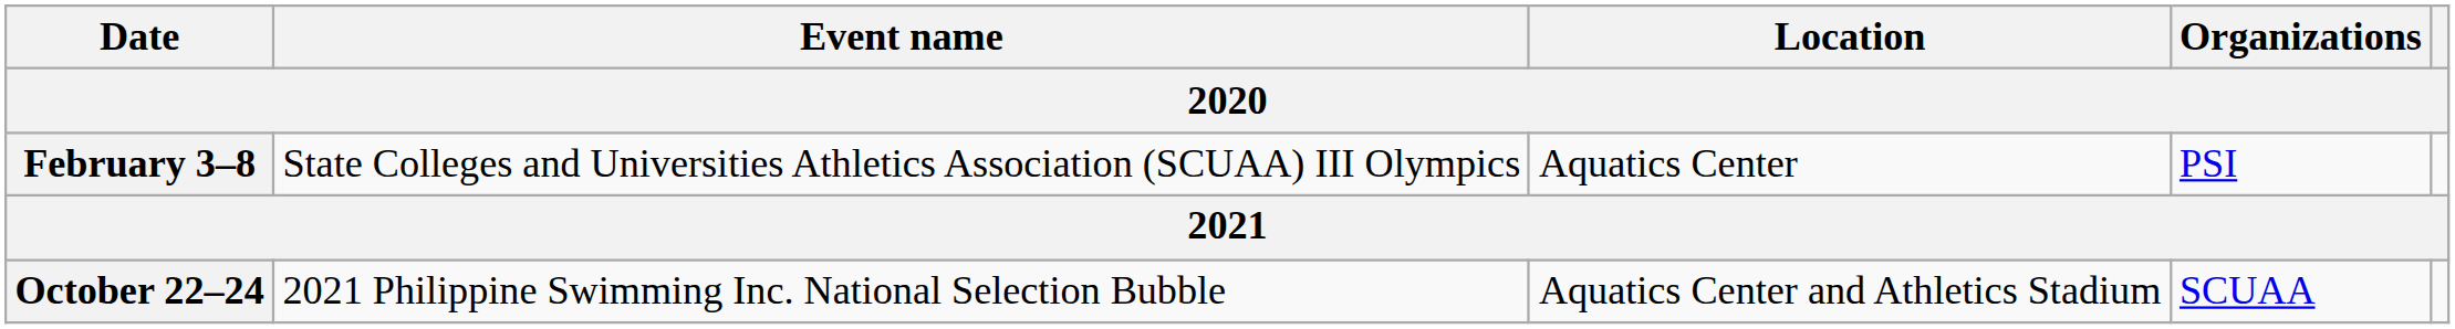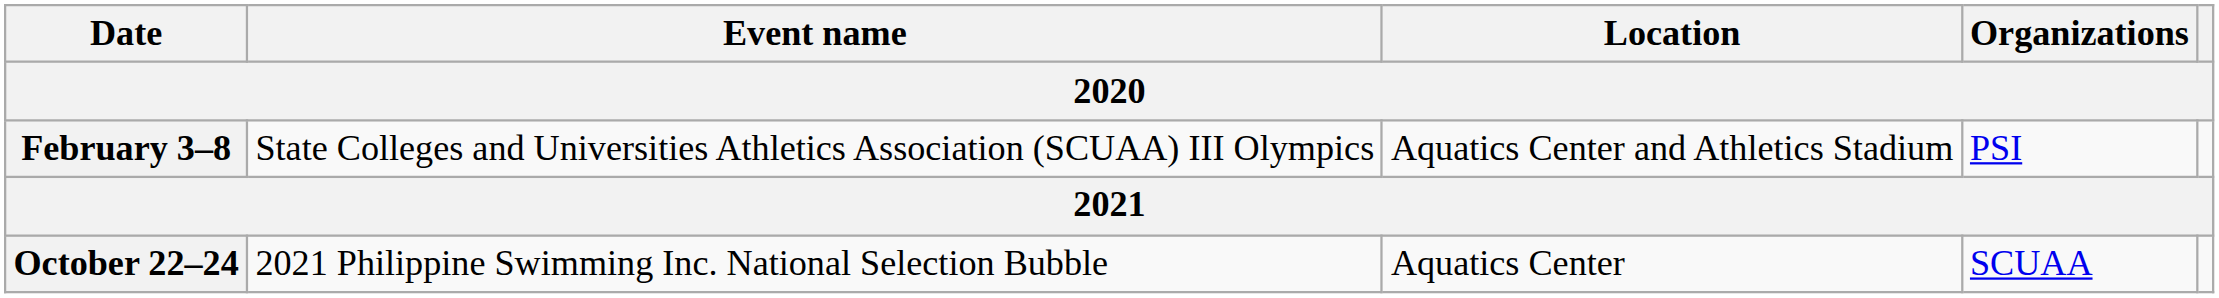February 3–8 | Location: Aquatics Center -> Aquatics Center and Athletics Stadium
October 22–24 | Location: Aquatics Center and Athletics Stadium -> Aquatics Center
